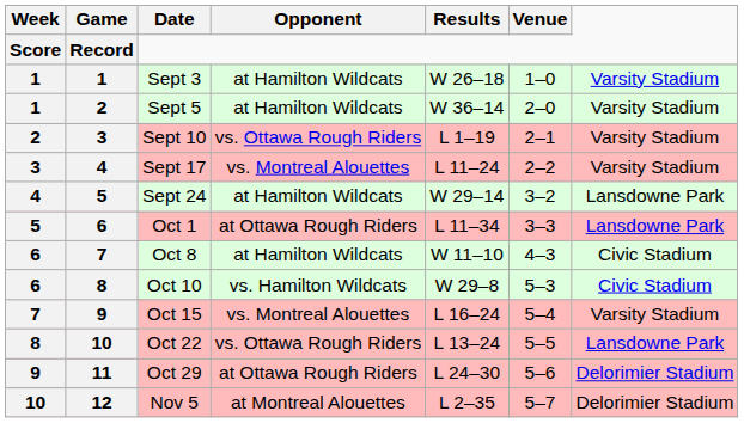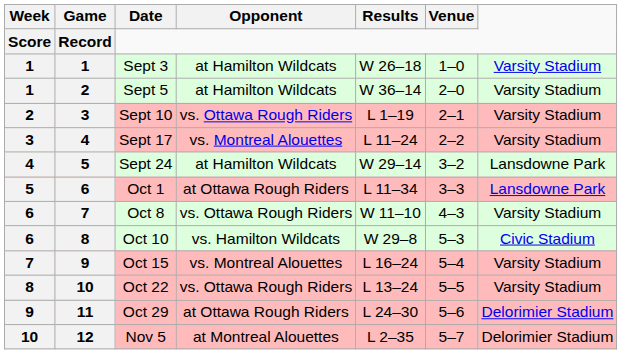Oct 8 | Opponent: at Hamilton Wildcats -> vs. Ottawa Rough Riders
Oct 8 | column 7: Civic Stadium -> Varsity Stadium
Oct 22 | column 7: Lansdowne Park -> Varsity Stadium
